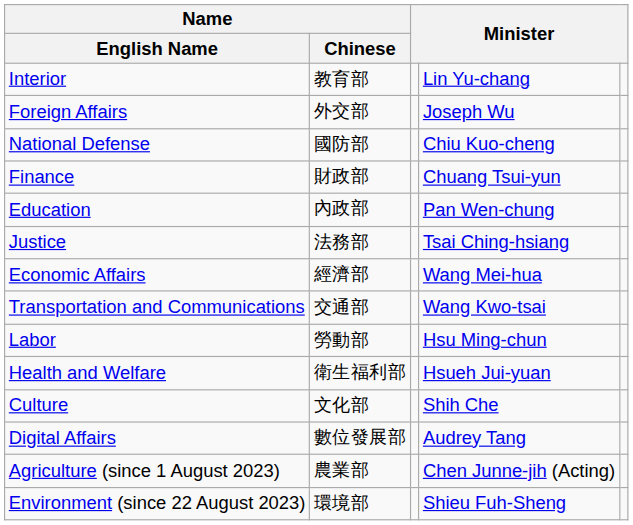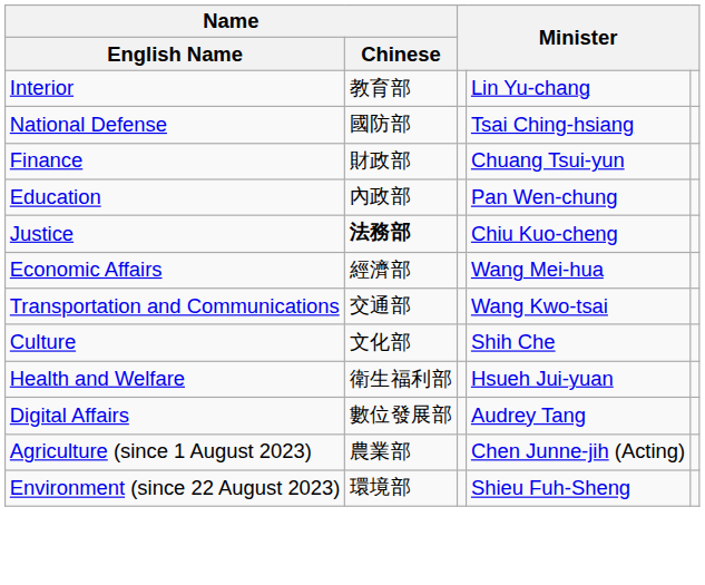- row: Foreign Affairs | 外交部 | Joseph Wu
National Defense | column 4: Chiu Kuo-cheng -> Tsai Ching-hsiang
Justice | Name / Chinese: normal -> bold
Justice | column 4: Tsai Ching-hsiang -> Chiu Kuo-cheng
- row: Labor | 勞動部 | Hsu Ming-chun
rows swapped: Health and Welfare <-> Culture
